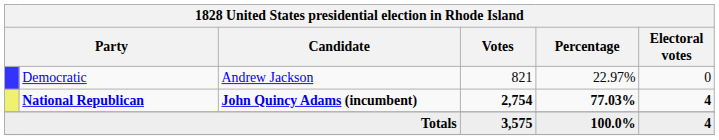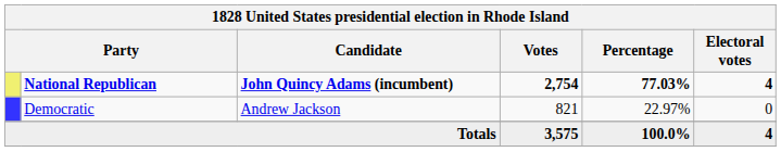rows swapped: National Republican <-> Democratic
